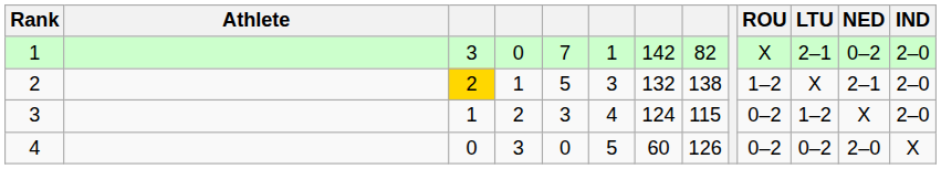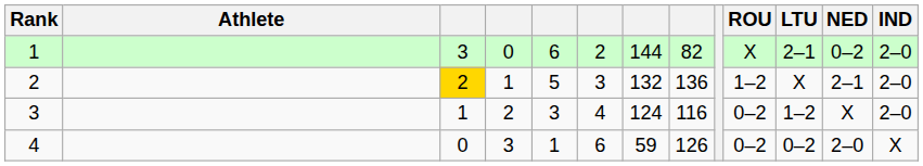row 2 | column 5: 7 -> 6
row 2 | column 6: 1 -> 2
row 2 | column 7: 142 -> 144
row 3 | column 8: 138 -> 136
row 4 | column 8: 115 -> 116
row 5 | column 5: 0 -> 1
row 5 | column 6: 5 -> 6
row 5 | column 7: 60 -> 59
